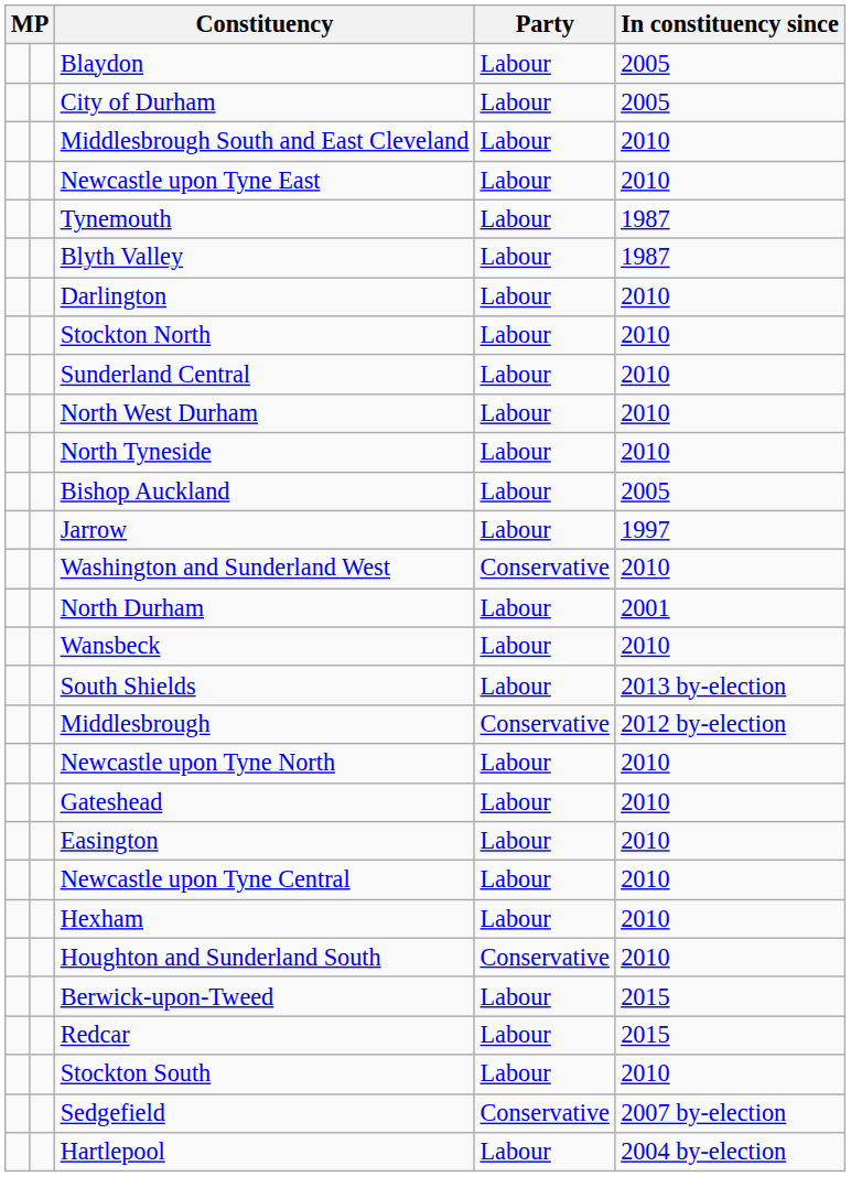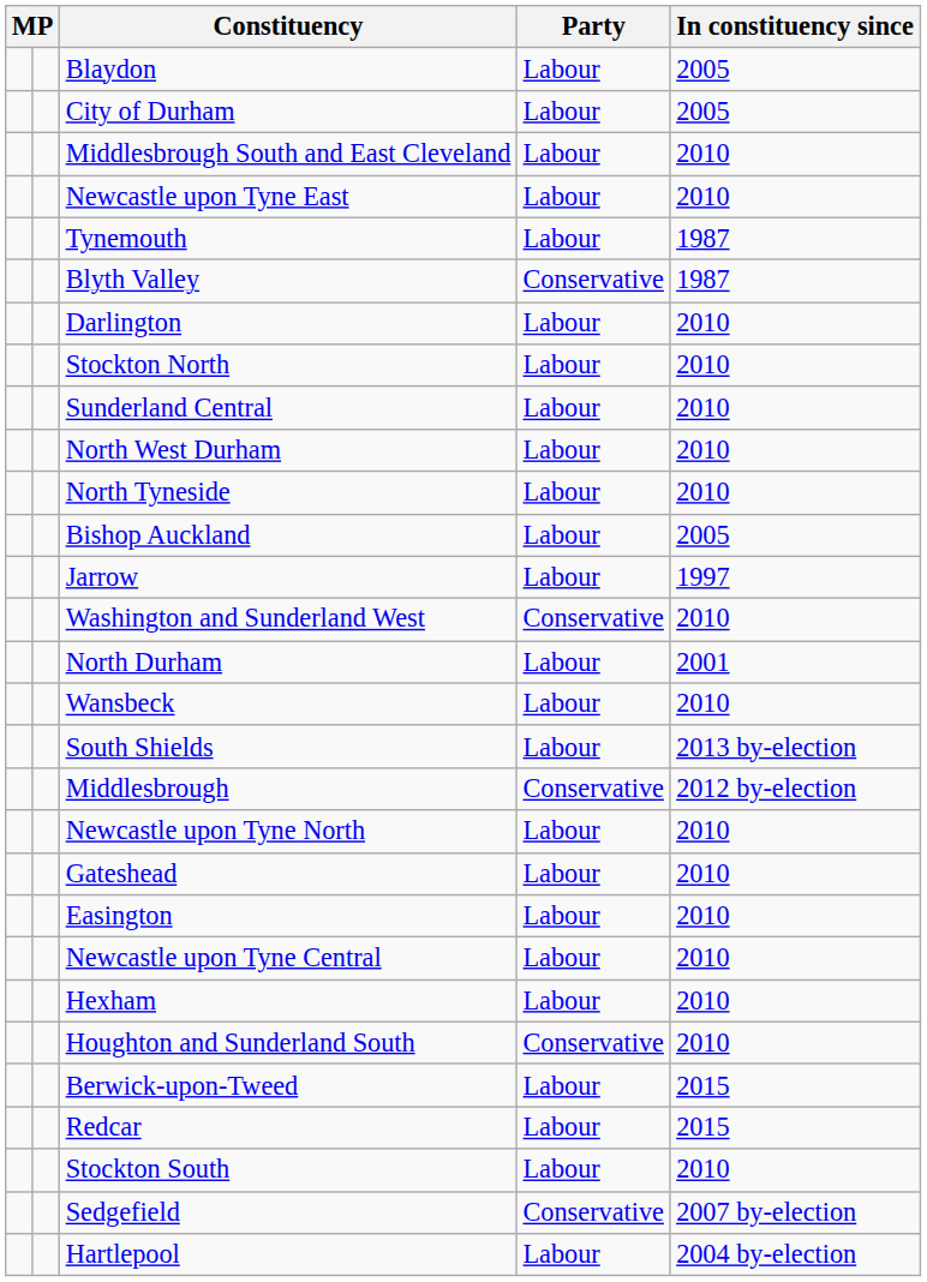Blyth Valley | Party: Labour -> Conservative
